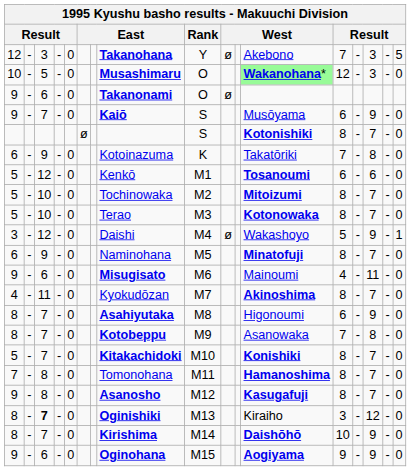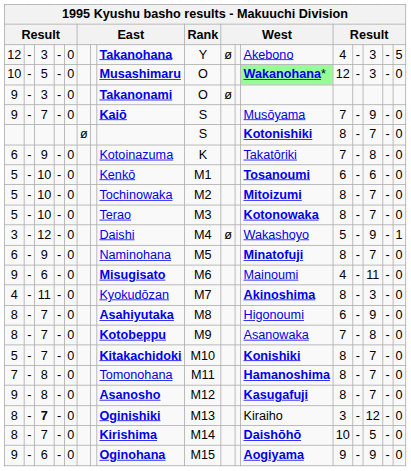row 3 | column 13: 7 -> 4
row 5 | column 3: 6 -> 3
row 6 | column 13: 6 -> 7
row 9 | column 3: 12 -> 10
row 15 | column 15: 7 -> 3
row 22 | column 15: 9 -> 5
